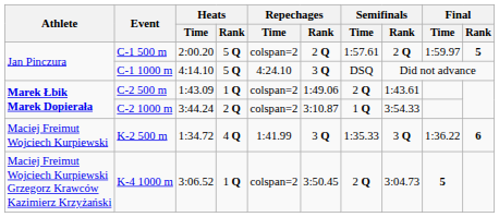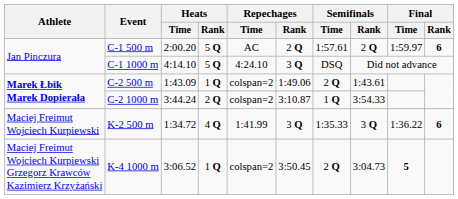C-1 500 m | Repechages / Time: colspan=2 -> AC
C-1 500 m | Final / Rank: 5 -> 6
